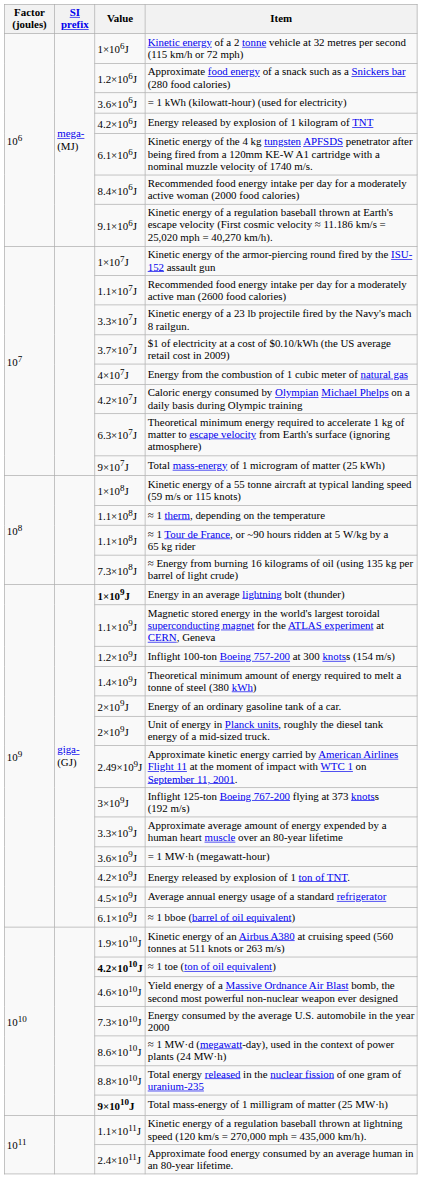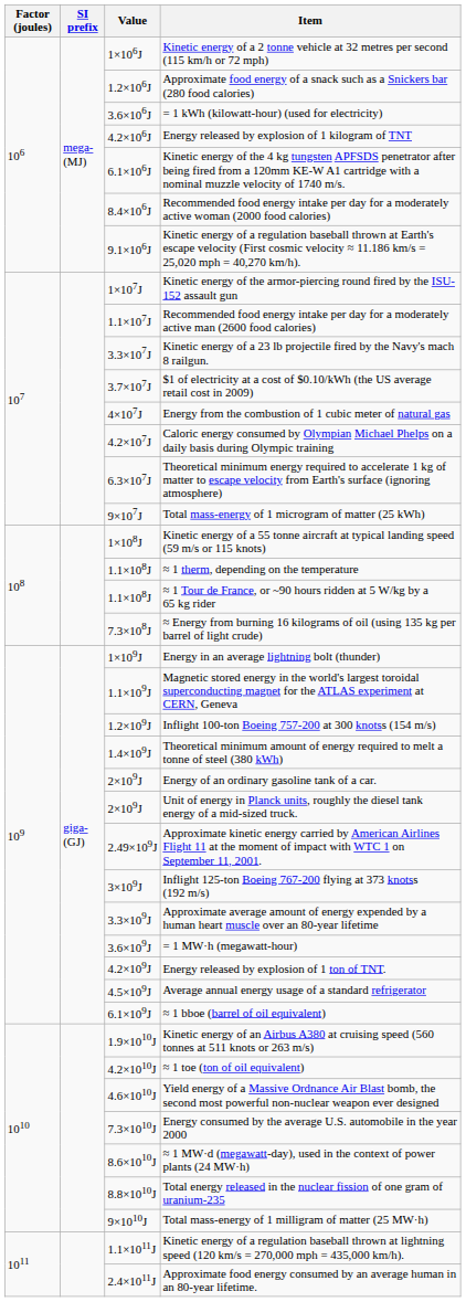Energy in an average lightning bolt (thunder) | Value: bold -> normal
≈ 1 toe (ton of oil equivalent) | Value: bold -> normal
Total mass-energy of 1 milligram of matter (25 MW·h) | Value: bold -> normal
